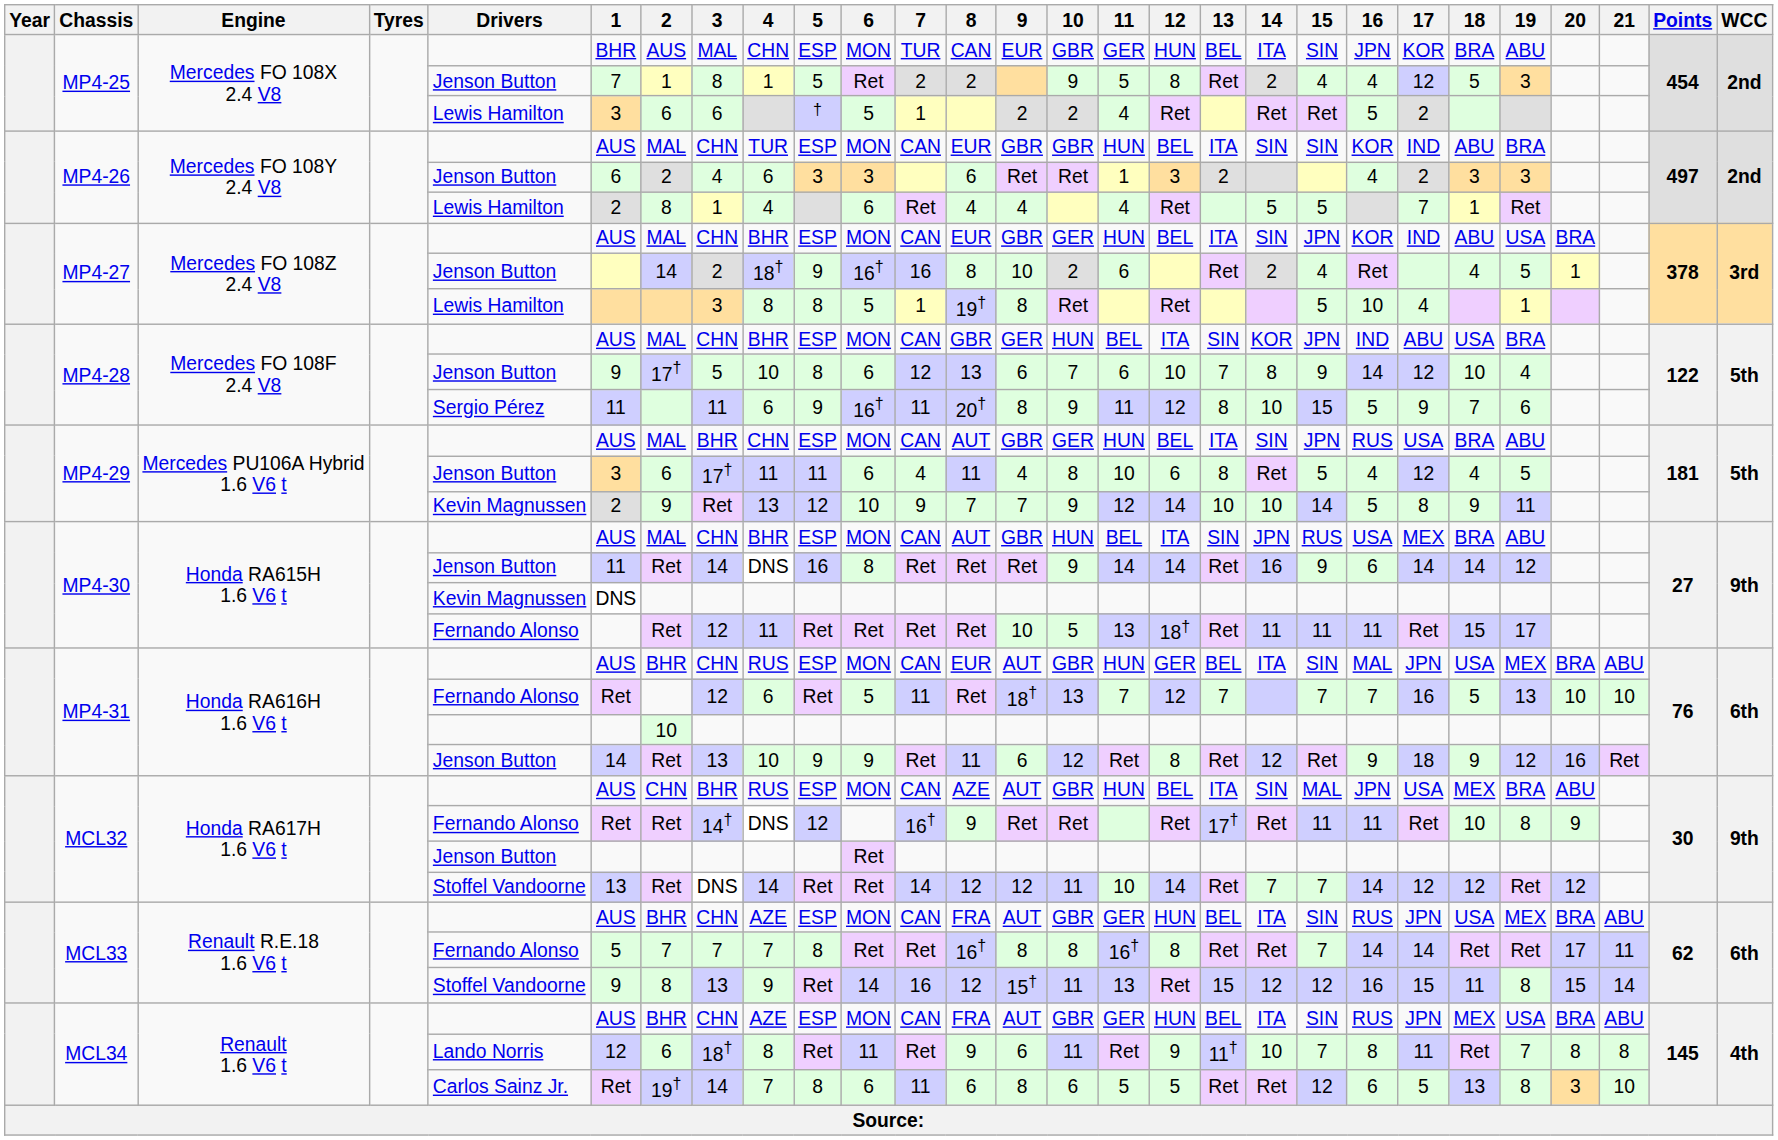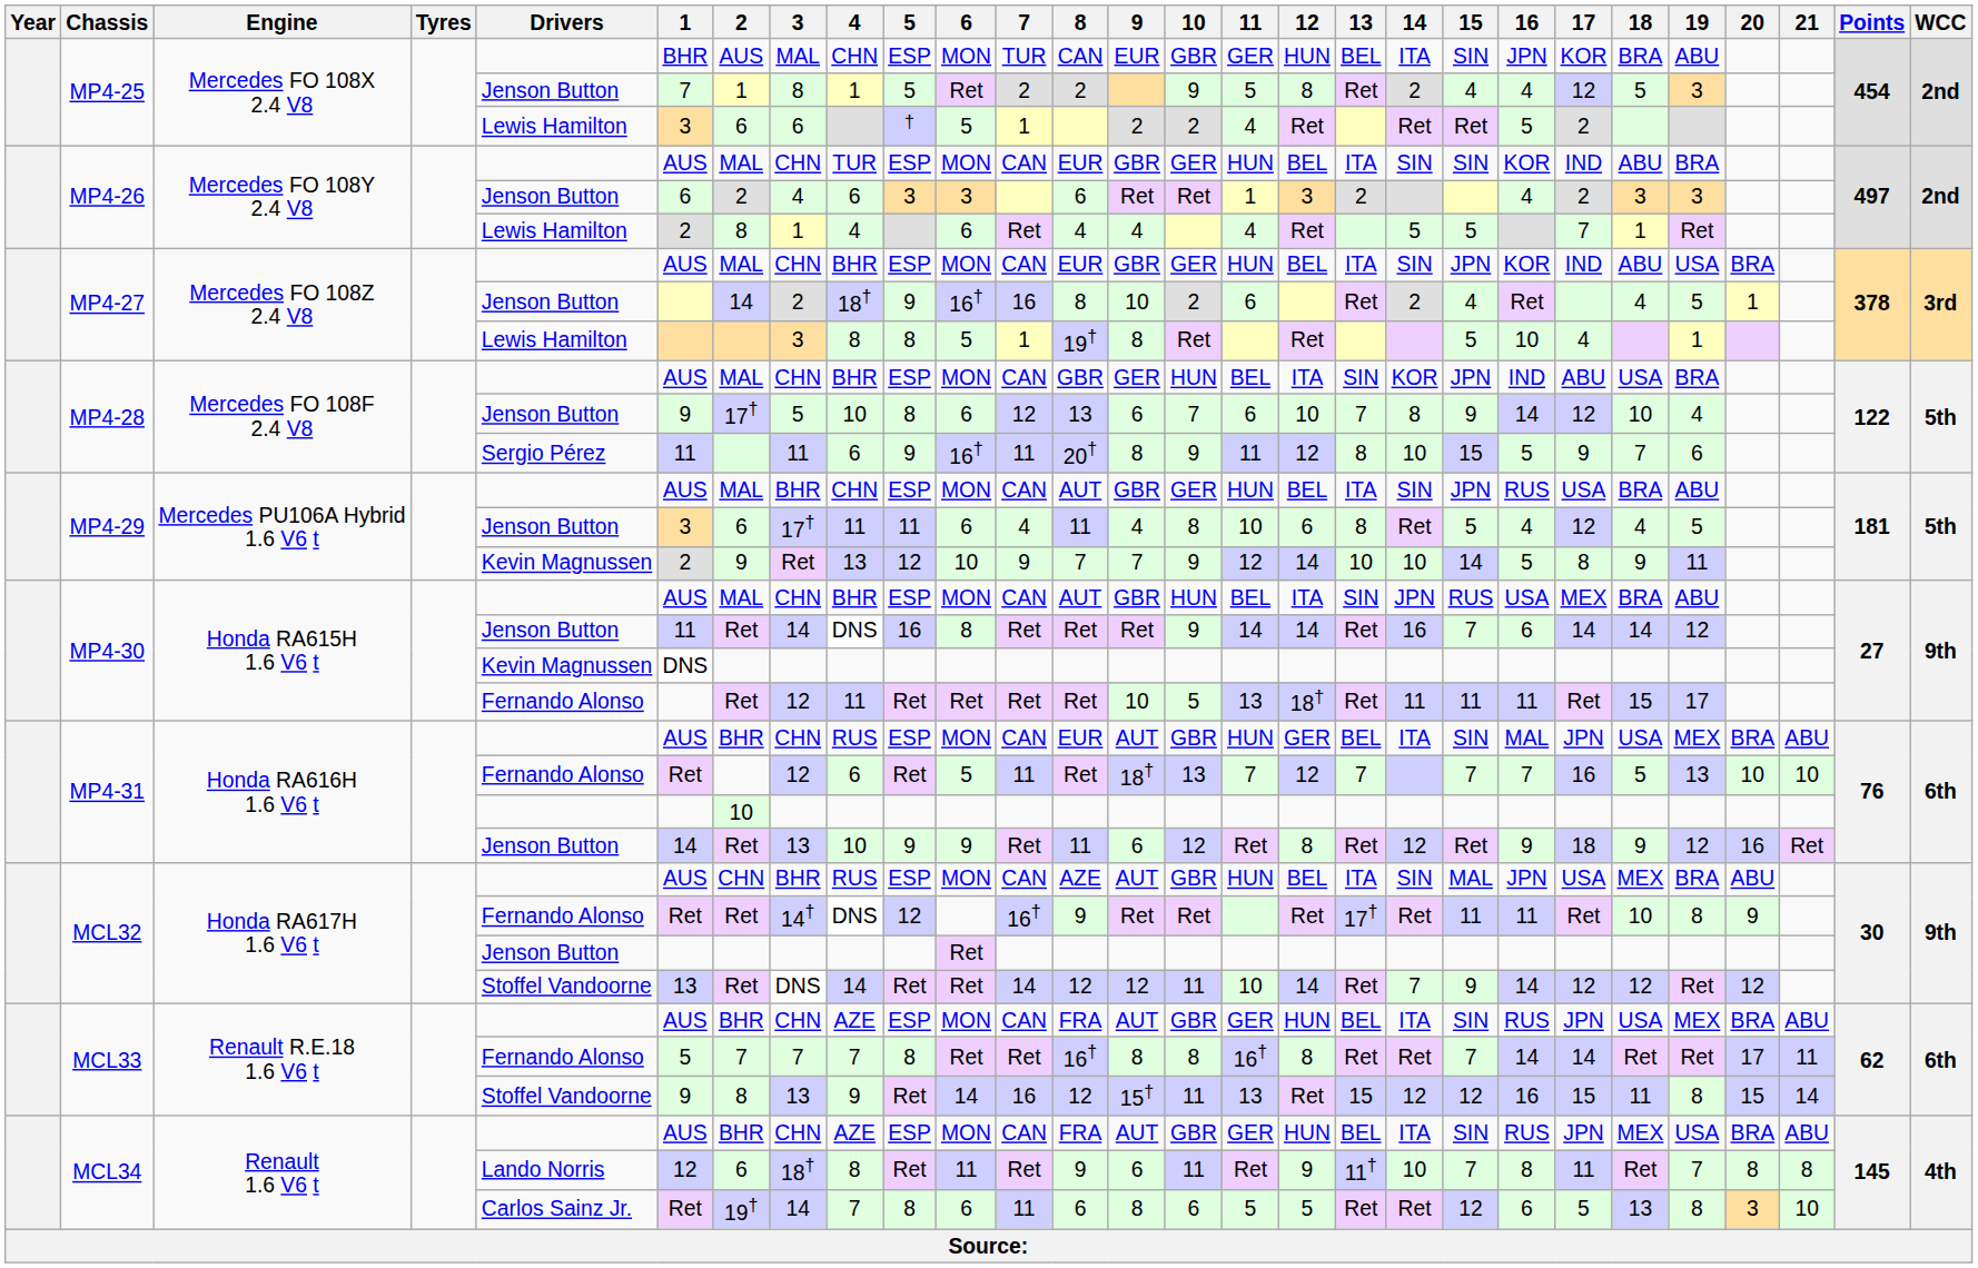row 5 | 10: GBR -> GER
row 18 | 15: 9 -> 7
row 28 | 15: 7 -> 9
